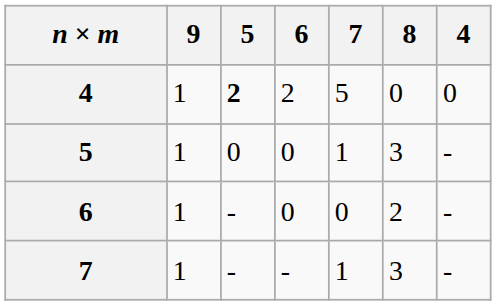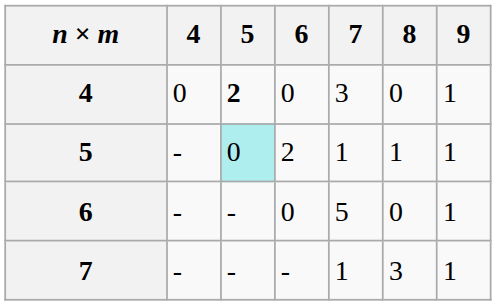columns swapped: 4 <-> 9
row 2 | 6: 2 -> 0
row 2 | 7: 5 -> 3
row 3 | 5: no background -> paleturquoise background
row 3 | 6: 0 -> 2
row 3 | 8: 3 -> 1
row 4 | 7: 0 -> 5
row 4 | 8: 2 -> 0
